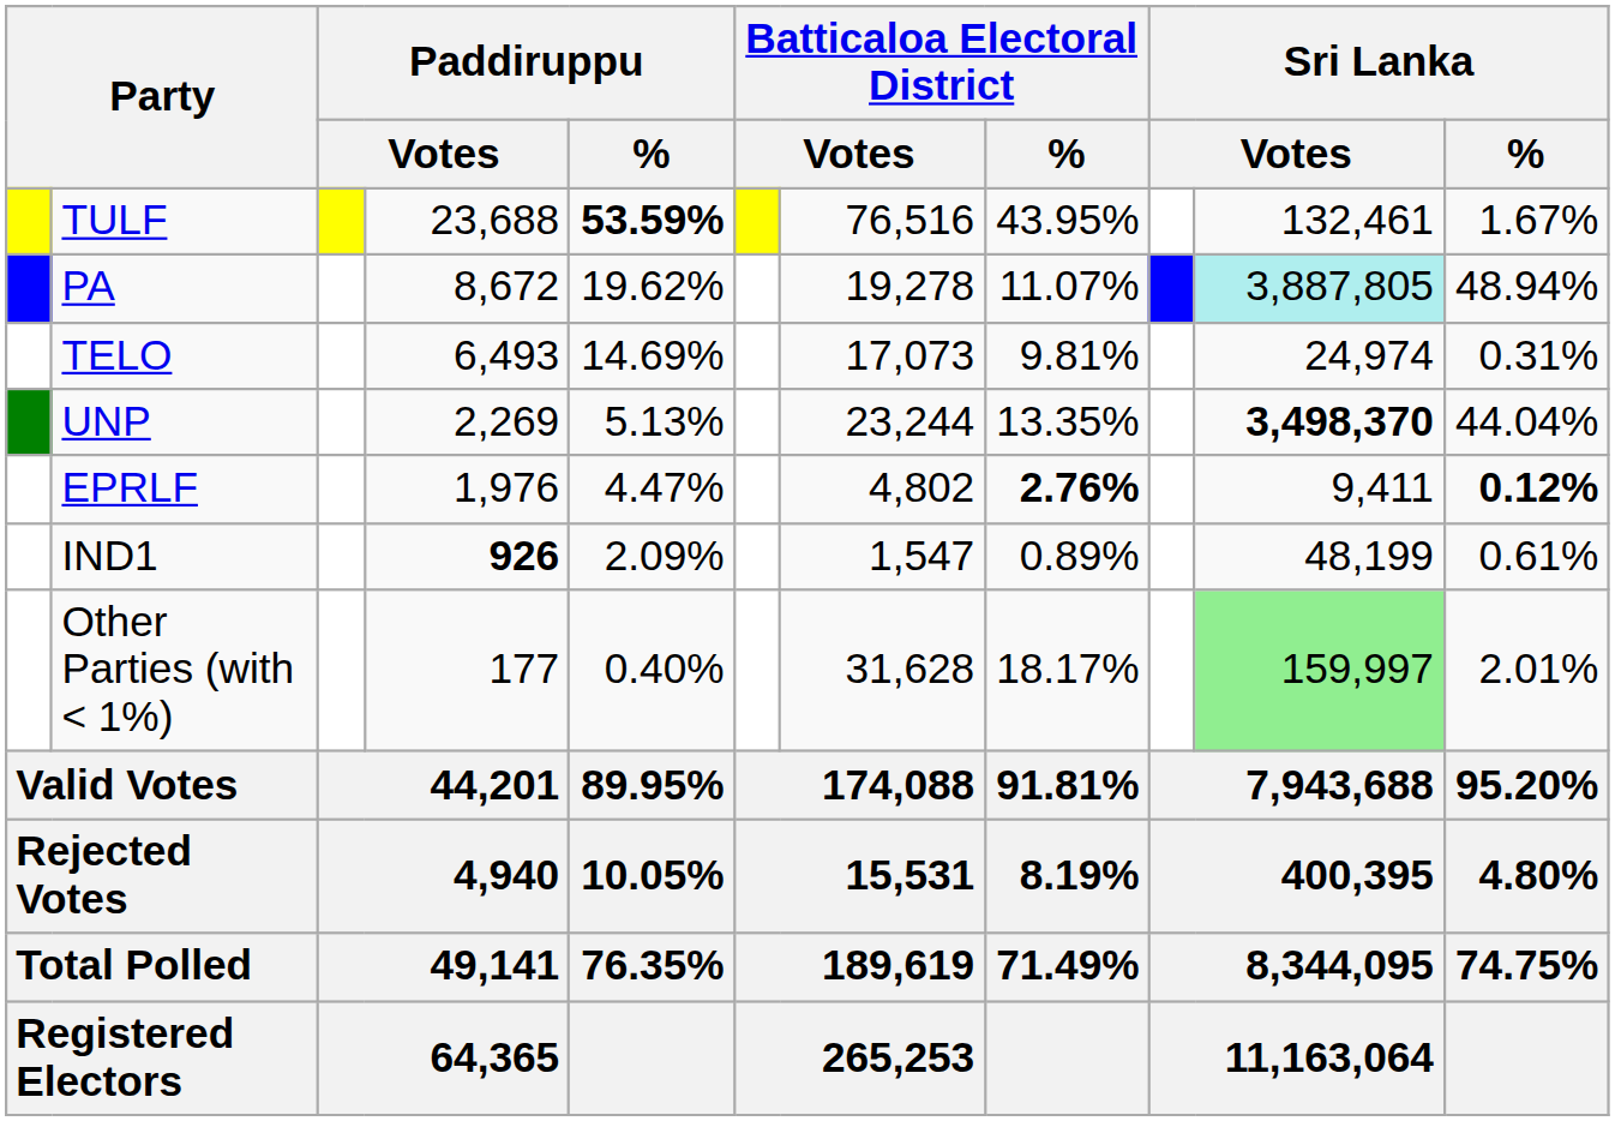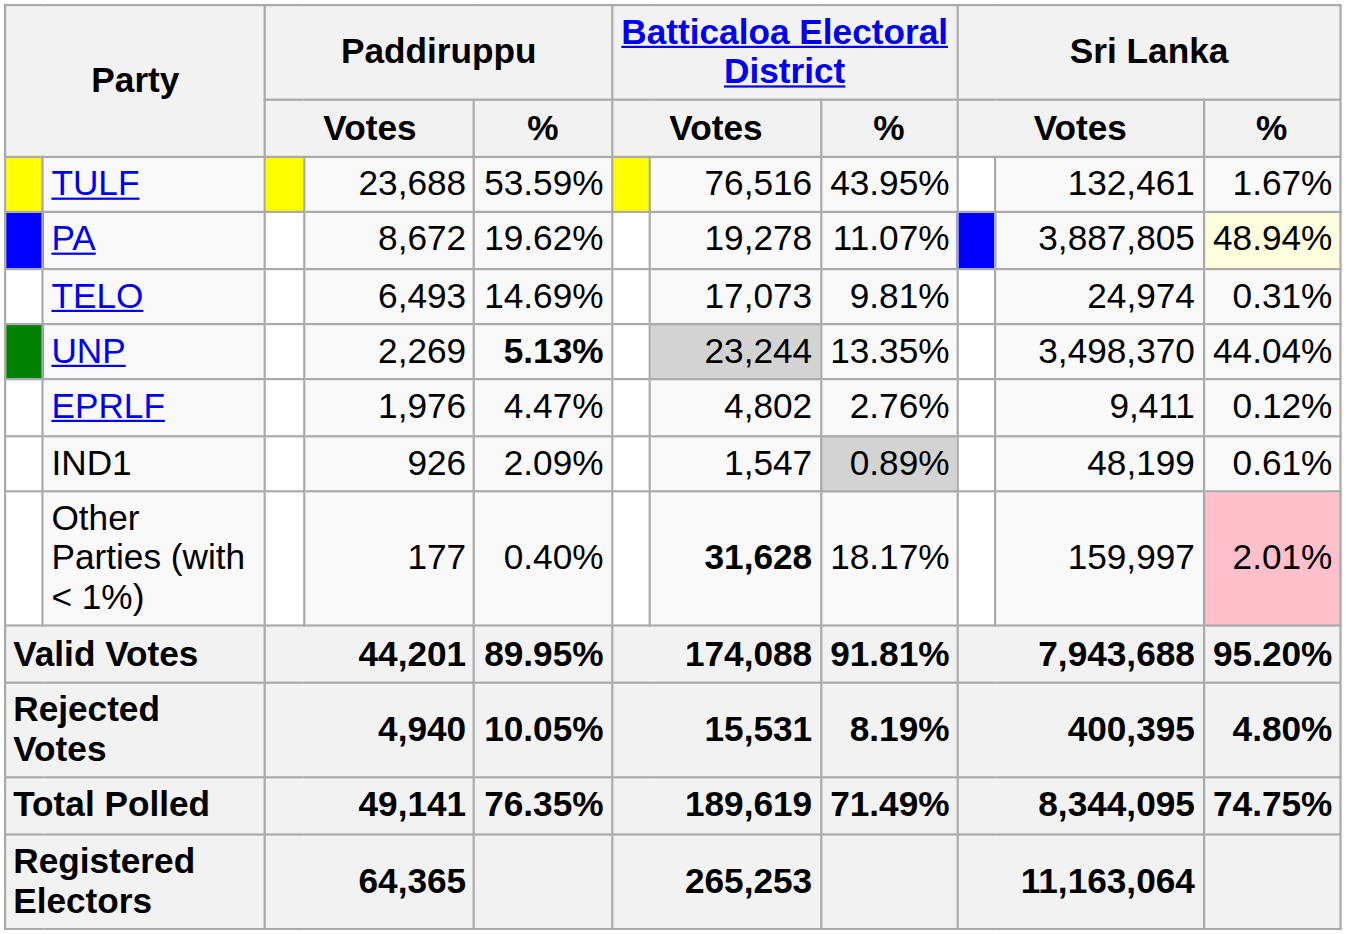TULF | Paddiruppu / %: bold -> normal
PA | column 10: paleturquoise background -> no background
PA | Sri Lanka / %: no background -> lightyellow background
UNP | Paddiruppu / %: normal -> bold
UNP | column 7: no background -> lightgrey background
UNP | column 10: bold -> normal
EPRLF | Batticaloa Electoral District / %: bold -> normal
EPRLF | Sri Lanka / %: bold -> normal
IND1 | column 4: bold -> normal
IND1 | Batticaloa Electoral District / %: no background -> lightgrey background
Other Parties (with < 1%) | column 7: normal -> bold
Other Parties (with < 1%) | column 10: lightgreen background -> no background
Other Parties (with < 1%) | Sri Lanka / %: no background -> pink background
